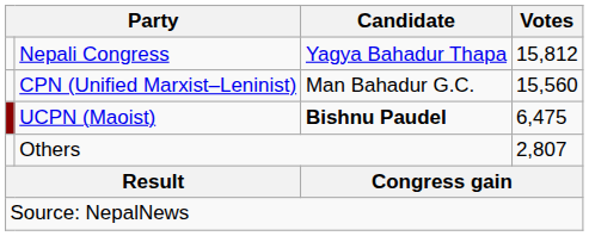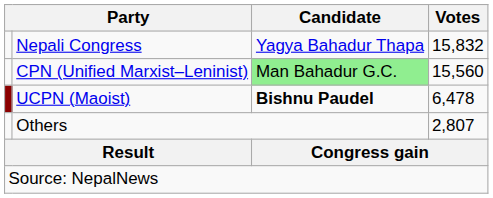Nepali Congress | Votes: 15,812 -> 15,832
CPN (Unified Marxist–Leninist) | Candidate: no background -> lightgreen background
UCPN (Maoist) | Votes: 6,475 -> 6,478
